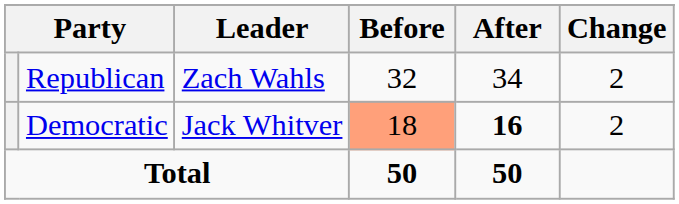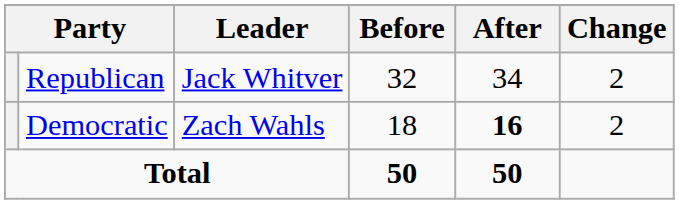Republican | Leader: Zach Wahls -> Jack Whitver
Democratic | Leader: Jack Whitver -> Zach Wahls
Democratic | Before: lightsalmon background -> no background
